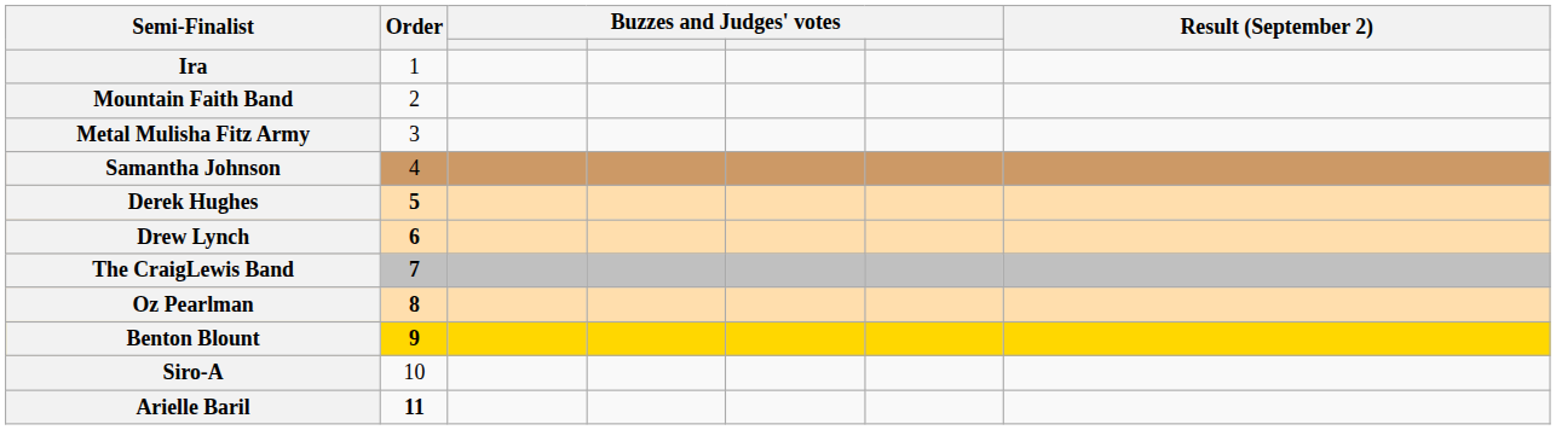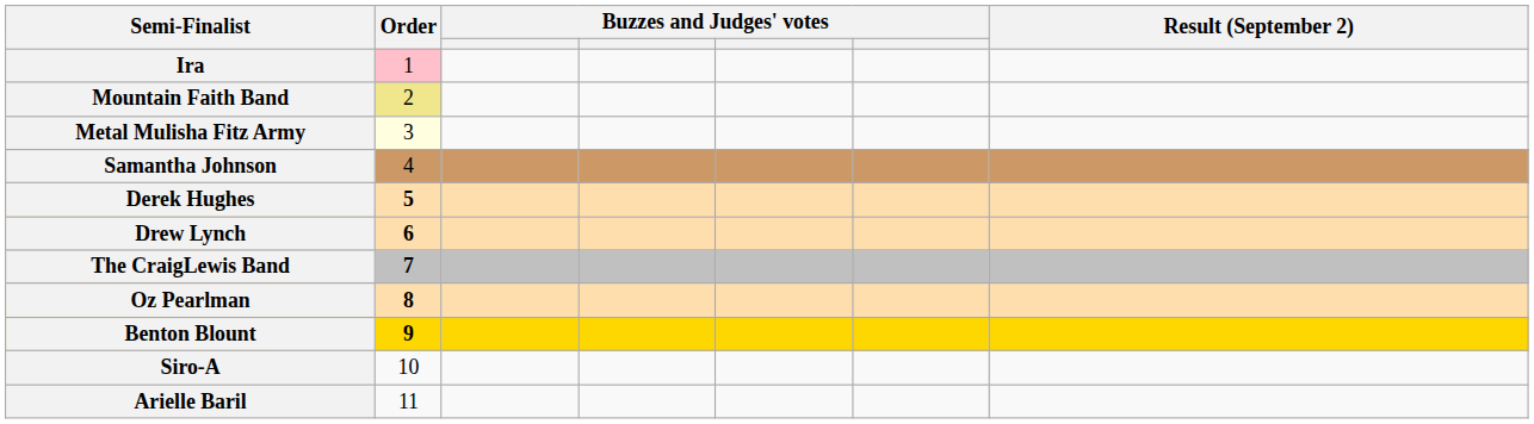Ira | Order: no background -> pink background
Mountain Faith Band | Order: no background -> khaki background
Metal Mulisha Fitz Army | Order: no background -> lightyellow background
Arielle Baril | Order: bold -> normal
